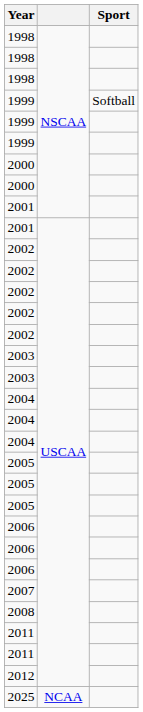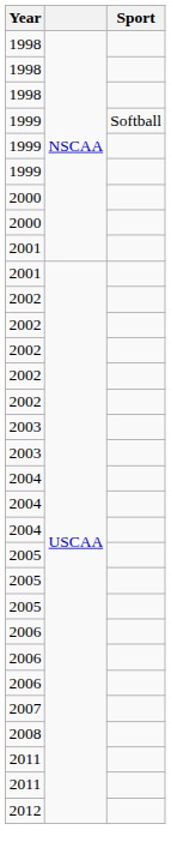- row: 2025 | NCAA
